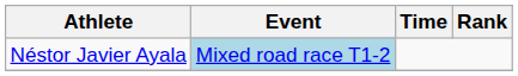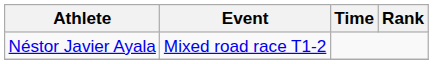Néstor Javier Ayala | Event: lightblue background -> no background
